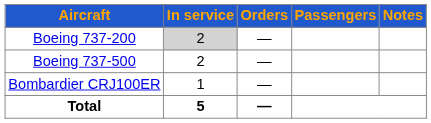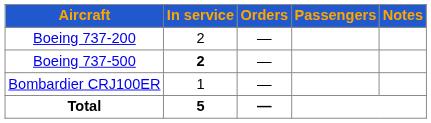Boeing 737-200 | In service: lightgrey background -> no background
Boeing 737-500 | In service: normal -> bold
